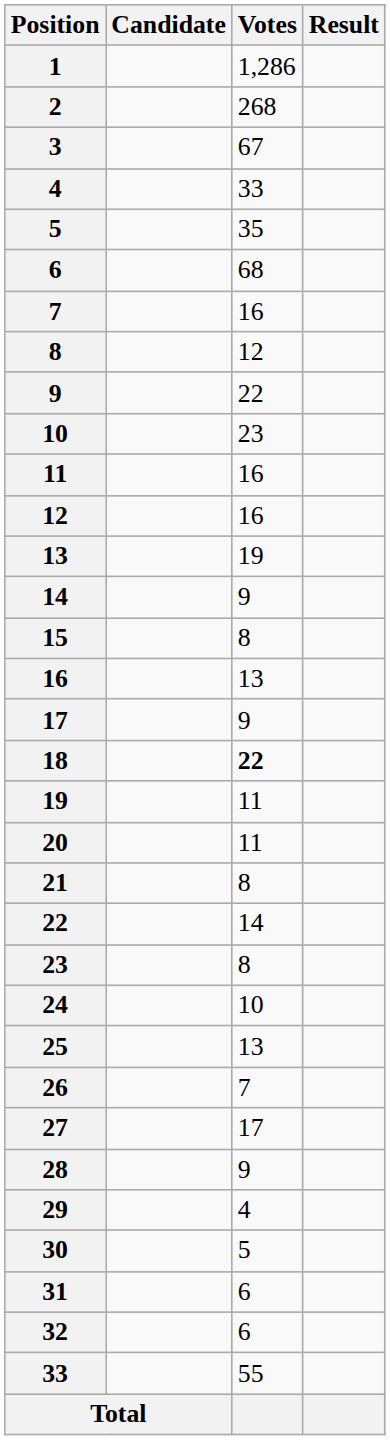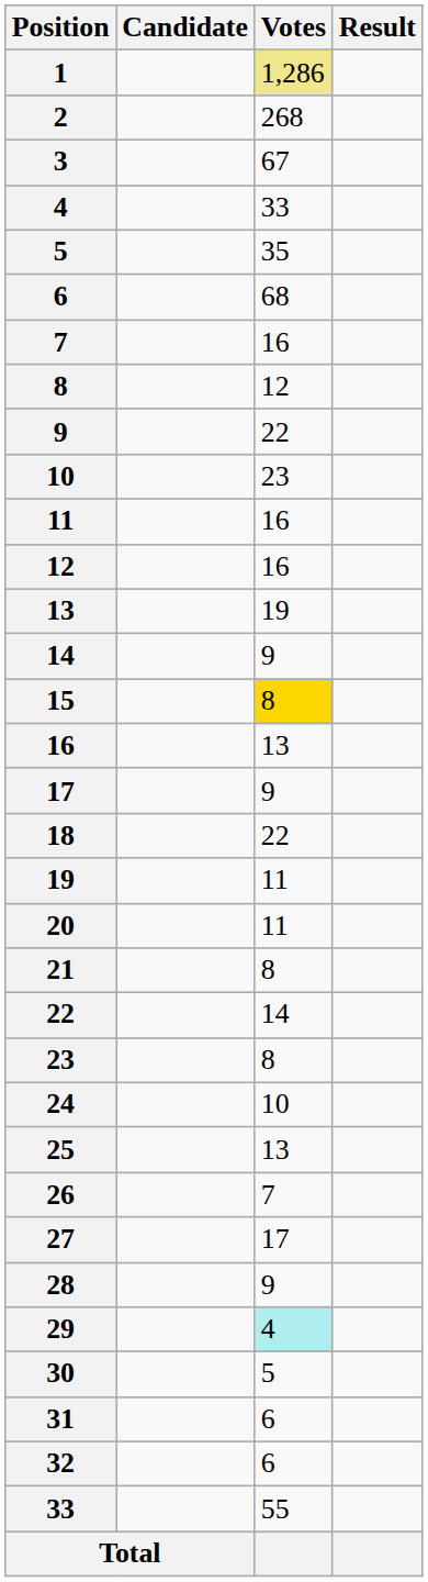1 | Votes: no background -> khaki background
15 | Votes: no background -> gold background
18 | Votes: bold -> normal
29 | Votes: no background -> paleturquoise background
